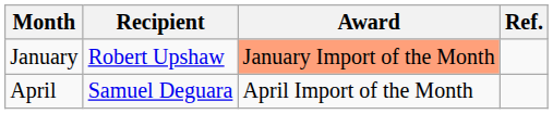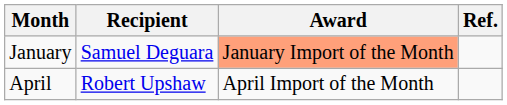January | Recipient: Robert Upshaw -> Samuel Deguara
April | Recipient: Samuel Deguara -> Robert Upshaw
